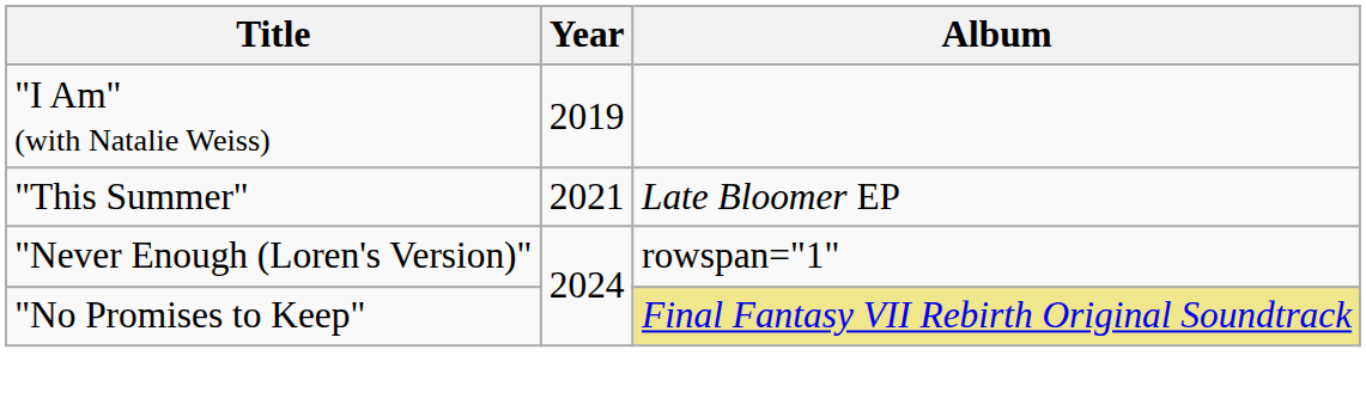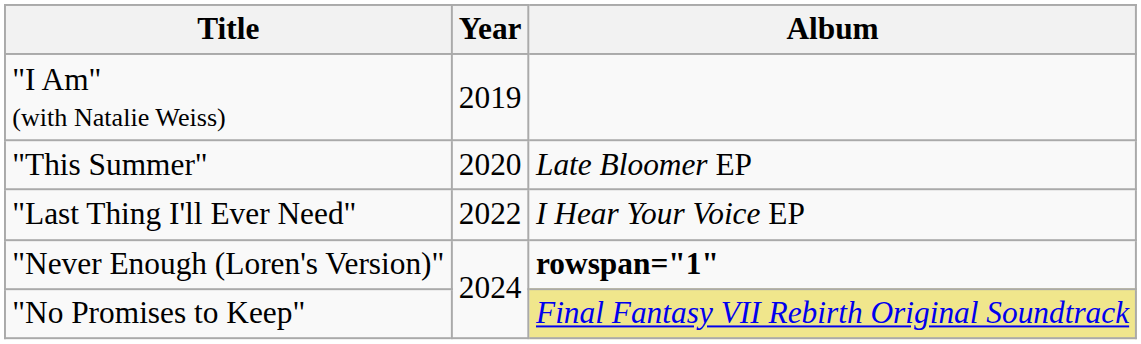"This Summer" | Year: 2021 -> 2020
+ row: "Last Thing I'll Ever Need" | 2022 | I Hear Your Voice EP
"Never Enough (Loren's Version)" | Album: normal -> bold
